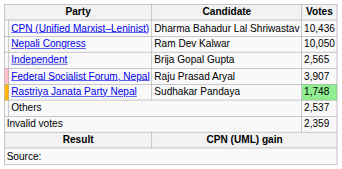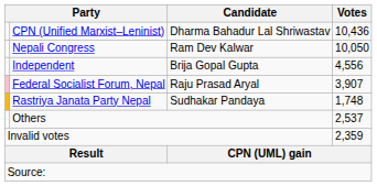Independent | Votes: 2,565 -> 4,556
Rastriya Janata Party Nepal | Votes: lightgreen background -> no background
